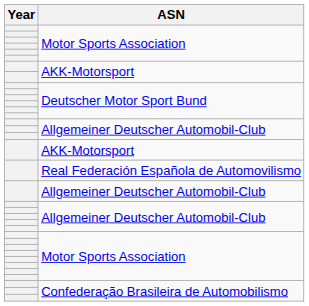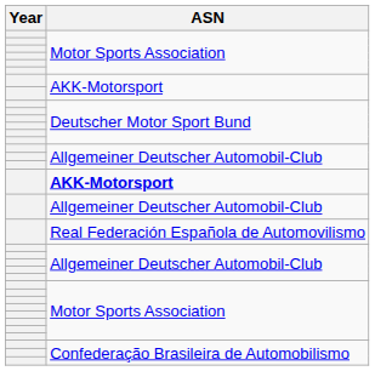row 19 | ASN: normal -> bold
row 20 | ASN: Real Federación Española de Automovilismo -> Allgemeiner Deutscher Automobil-Club
row 21 | ASN: Allgemeiner Deutscher Automobil-Club -> Real Federación Española de Automovilismo
